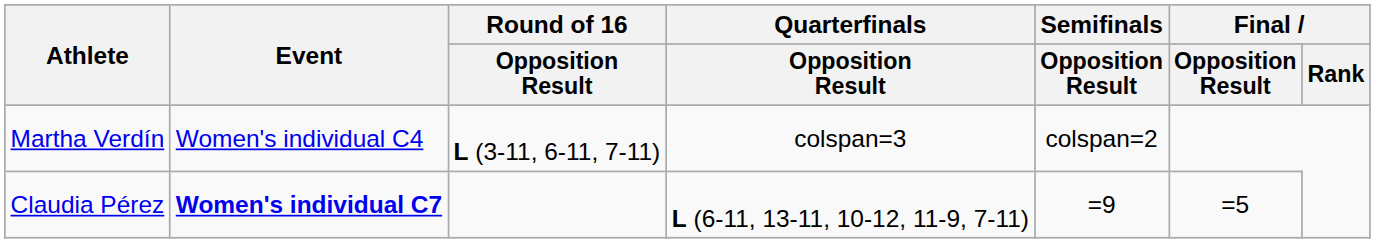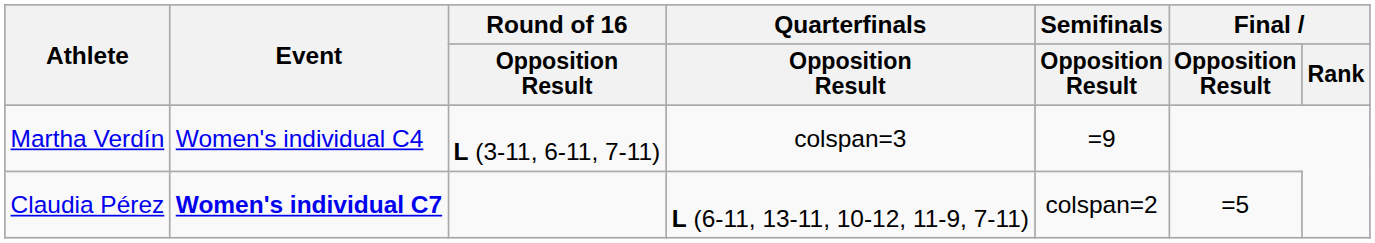Martha Verdín | Semifinals / Opposition Result: colspan=2 -> =9
Claudia Pérez | Semifinals / Opposition Result: =9 -> colspan=2
